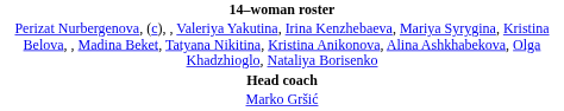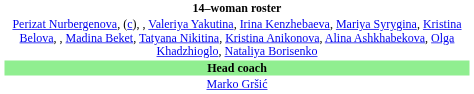row 3 | column 1: no background -> lightgreen background
